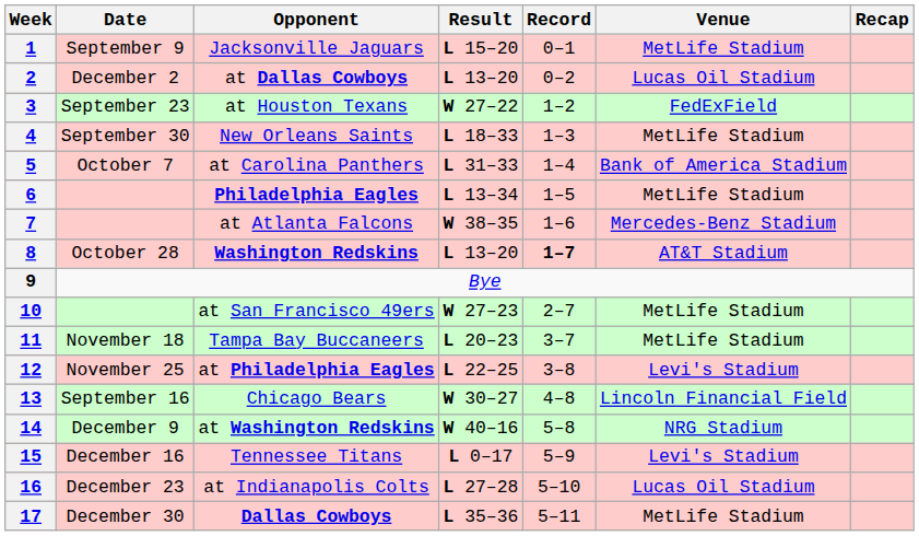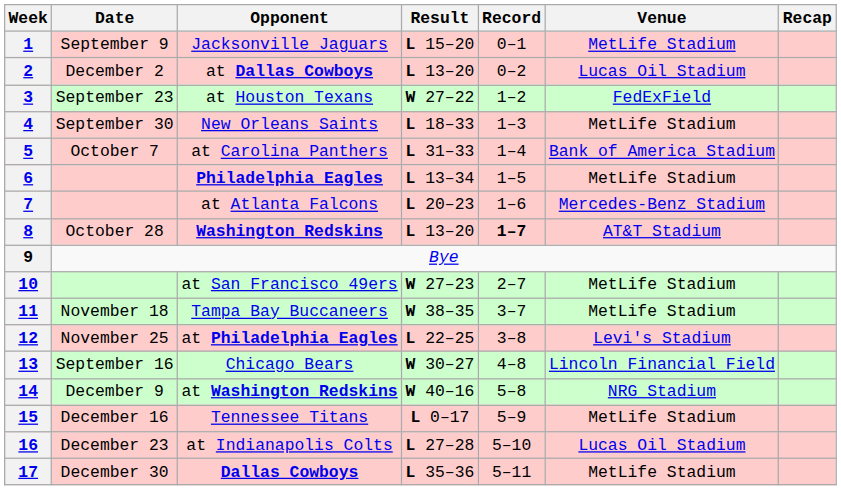7 | Result: W 38–35 -> L 20–23
11 | Result: L 20–23 -> W 38–35
15 | Venue: Levi's Stadium -> MetLife Stadium
